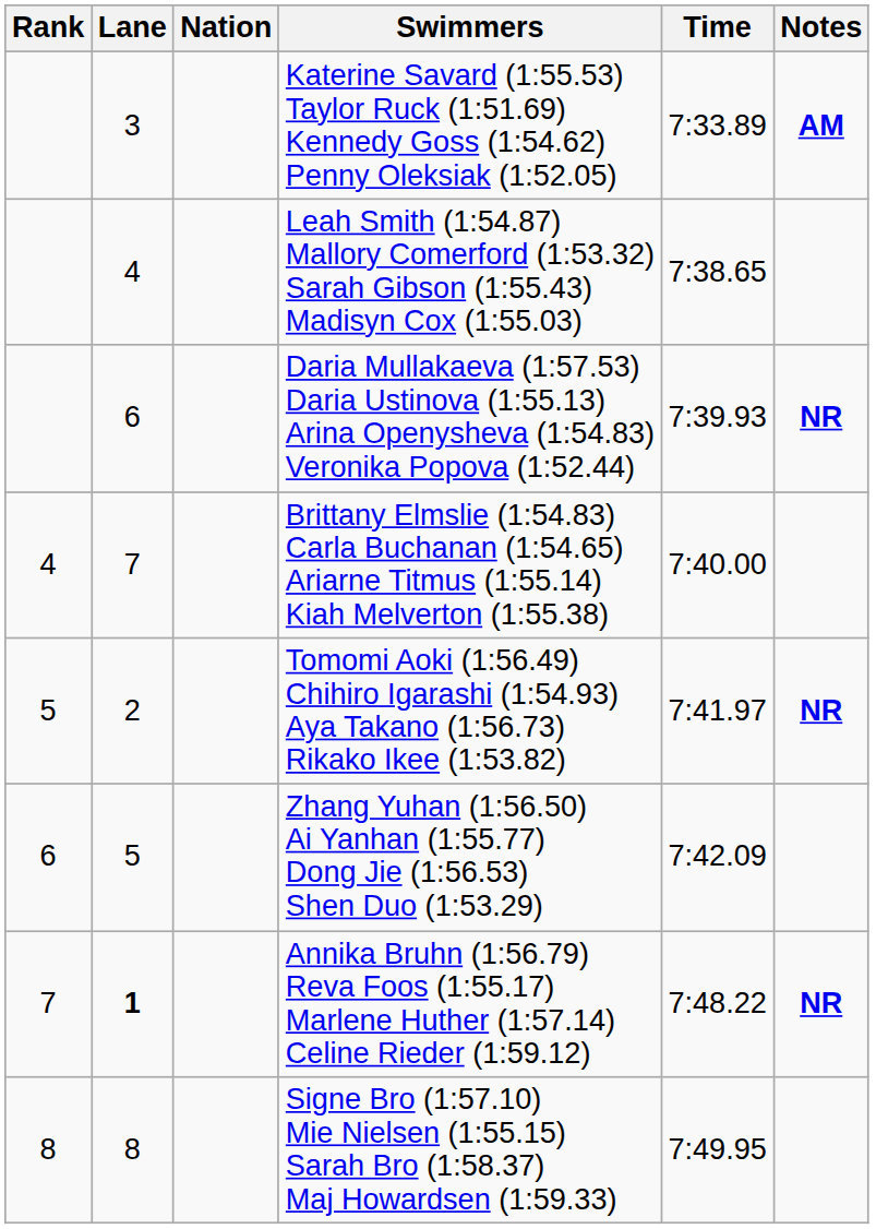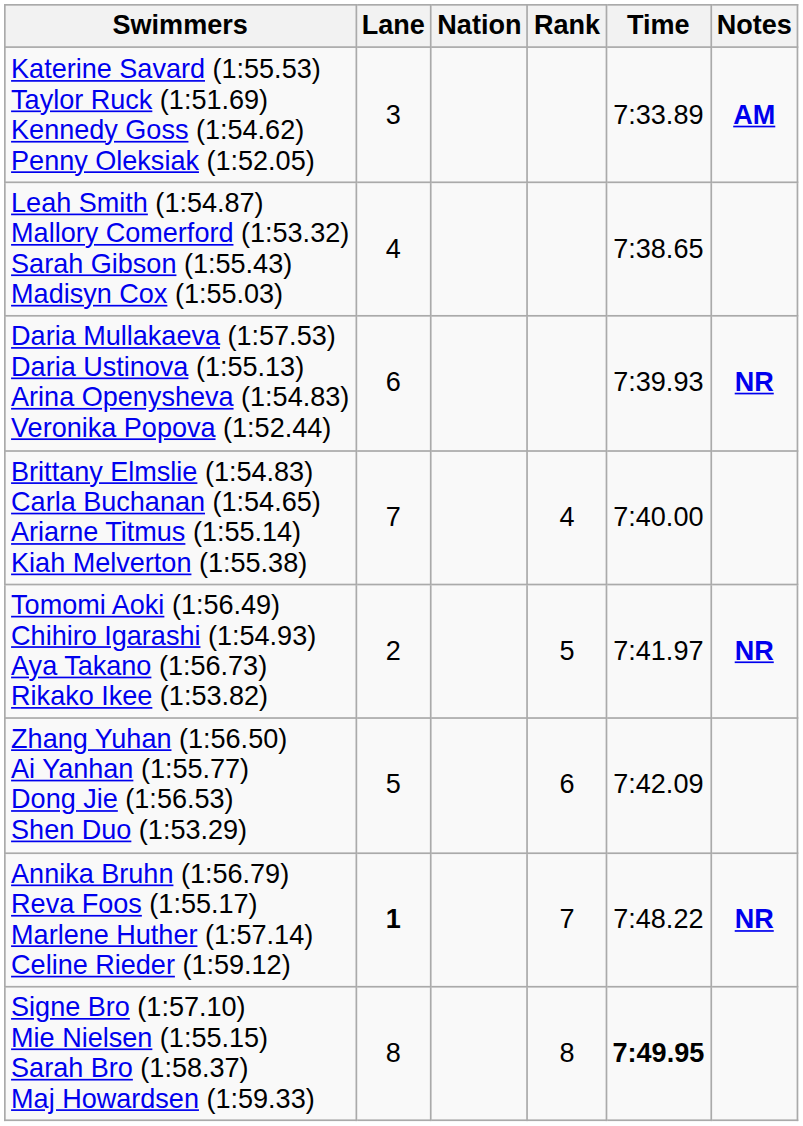columns swapped: Rank <-> Swimmers
row 9 | Time: normal -> bold
